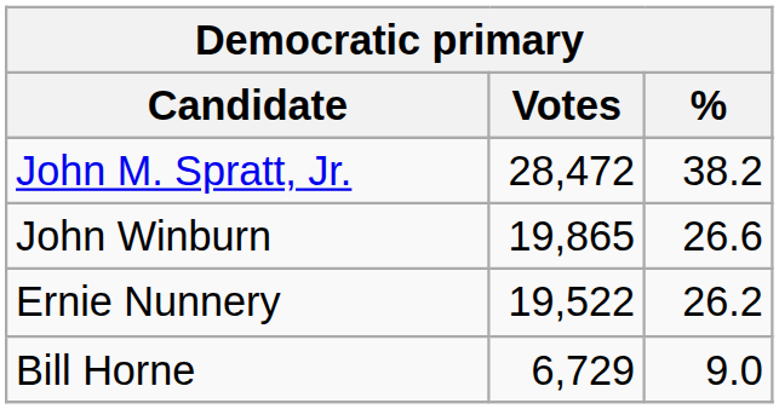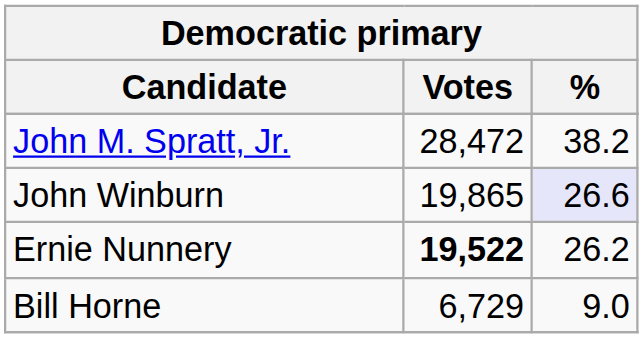John Winburn | %: no background -> lavender background
Ernie Nunnery | Votes: normal -> bold
